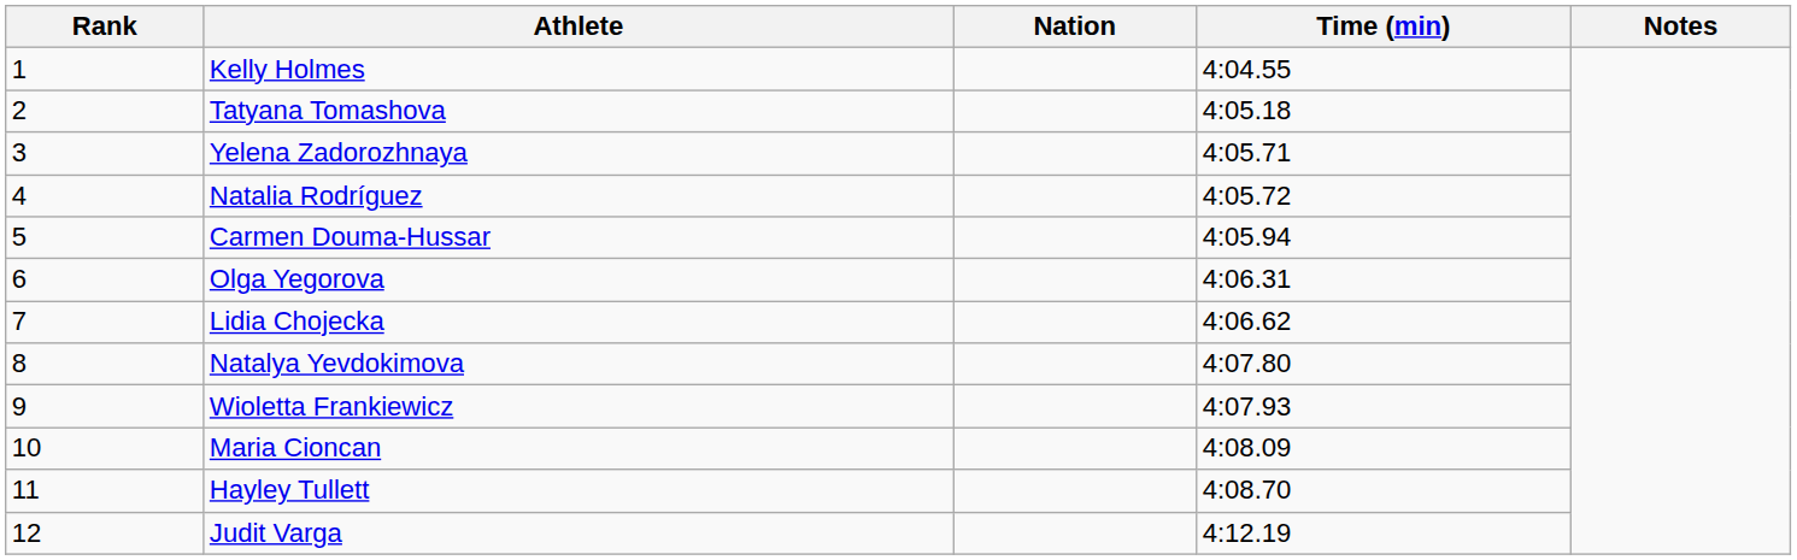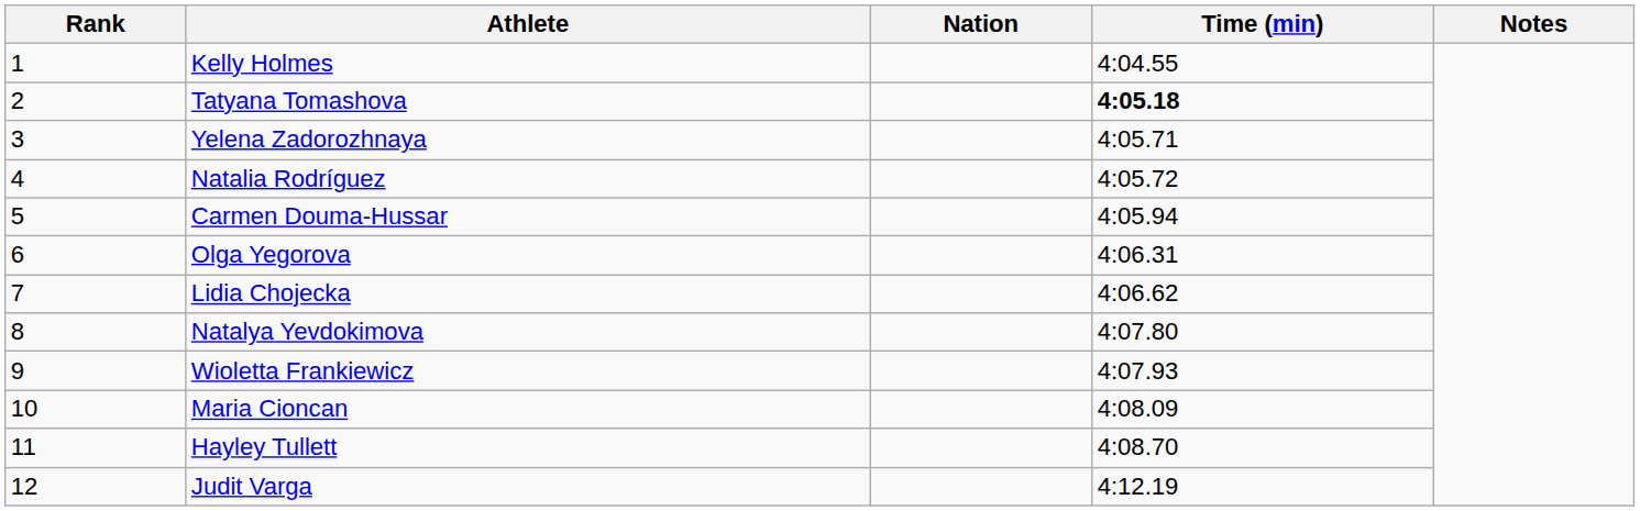Tatyana Tomashova | Time (min): normal -> bold
